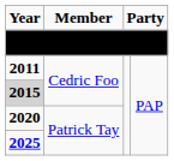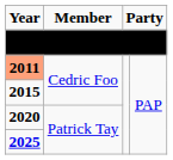2011 | Year: no background -> lightsalmon background
2015 | Year: lightgrey background -> no background
